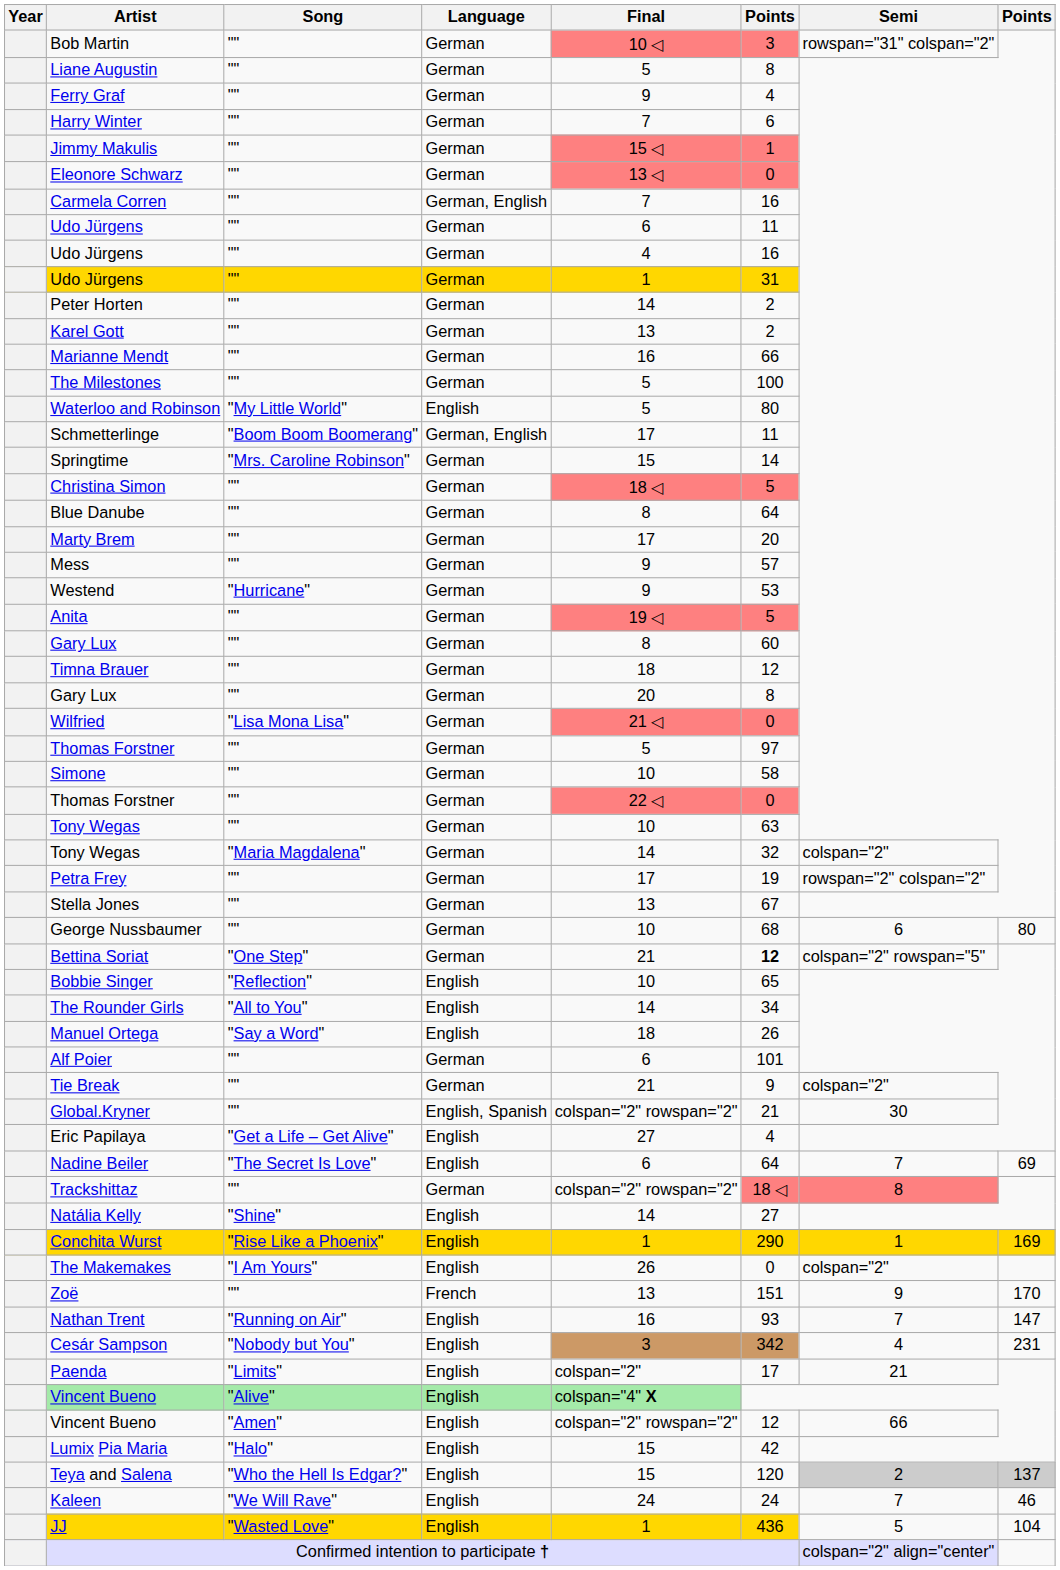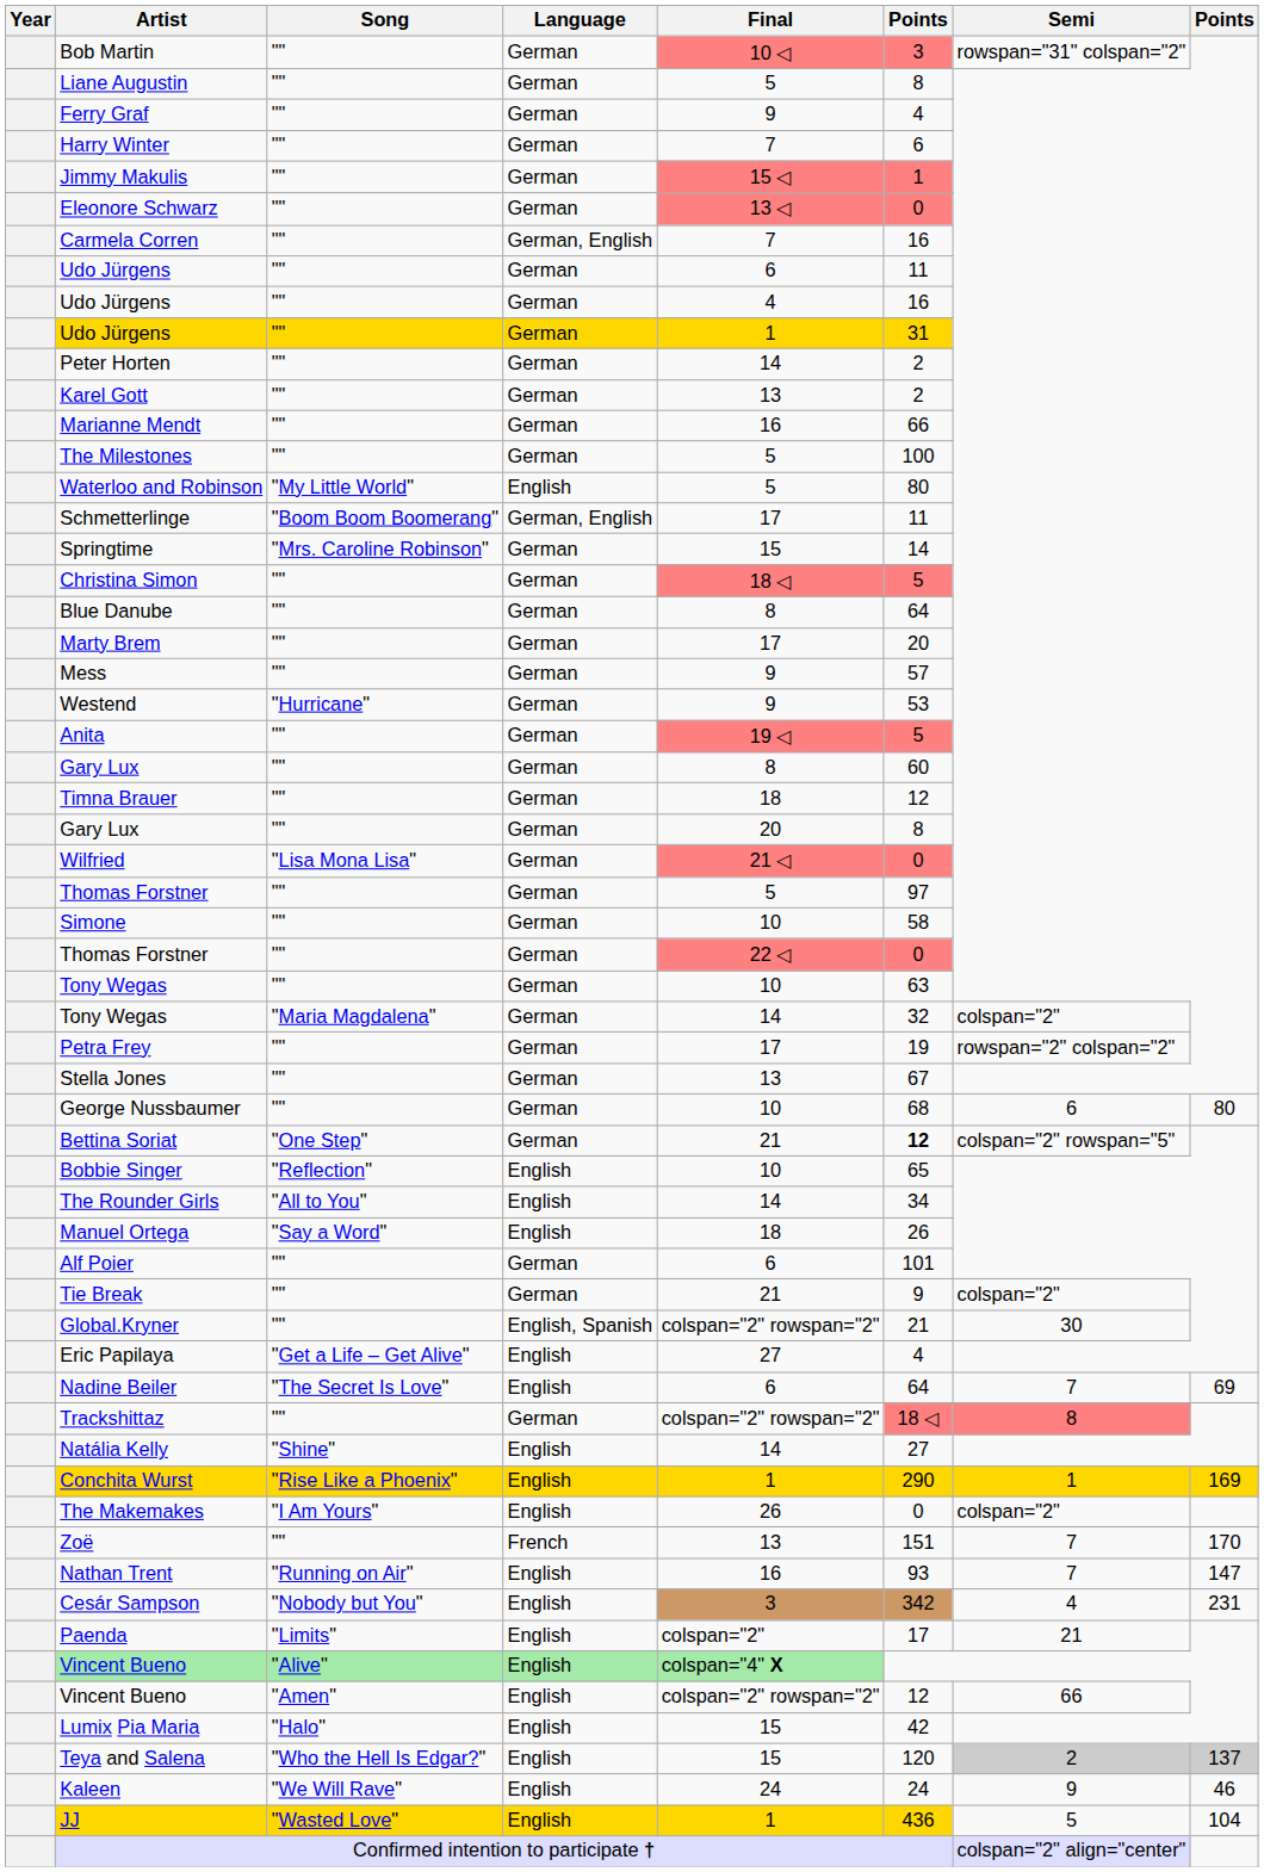Zoë | Semi: 9 -> 7
Kaleen | Semi: 7 -> 9
